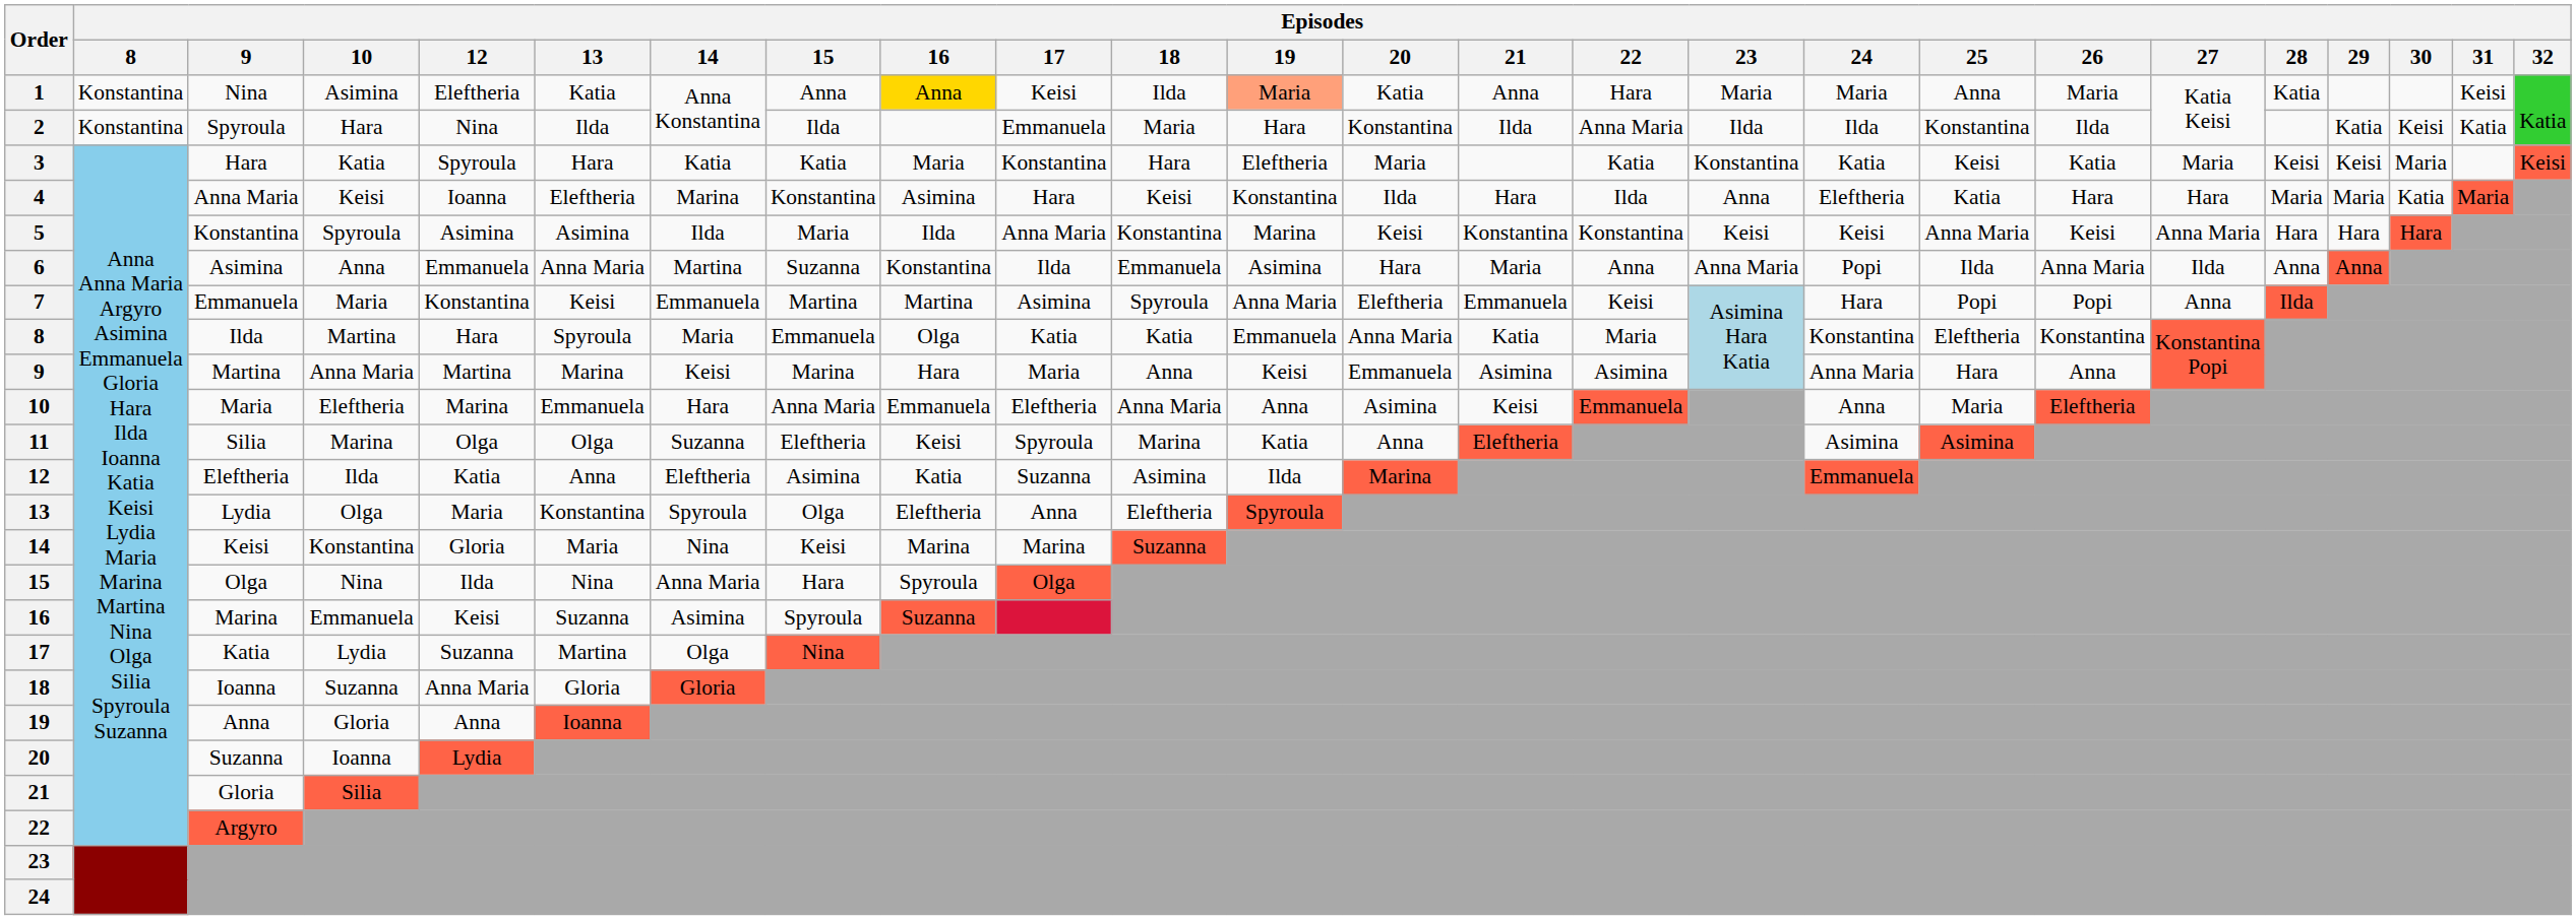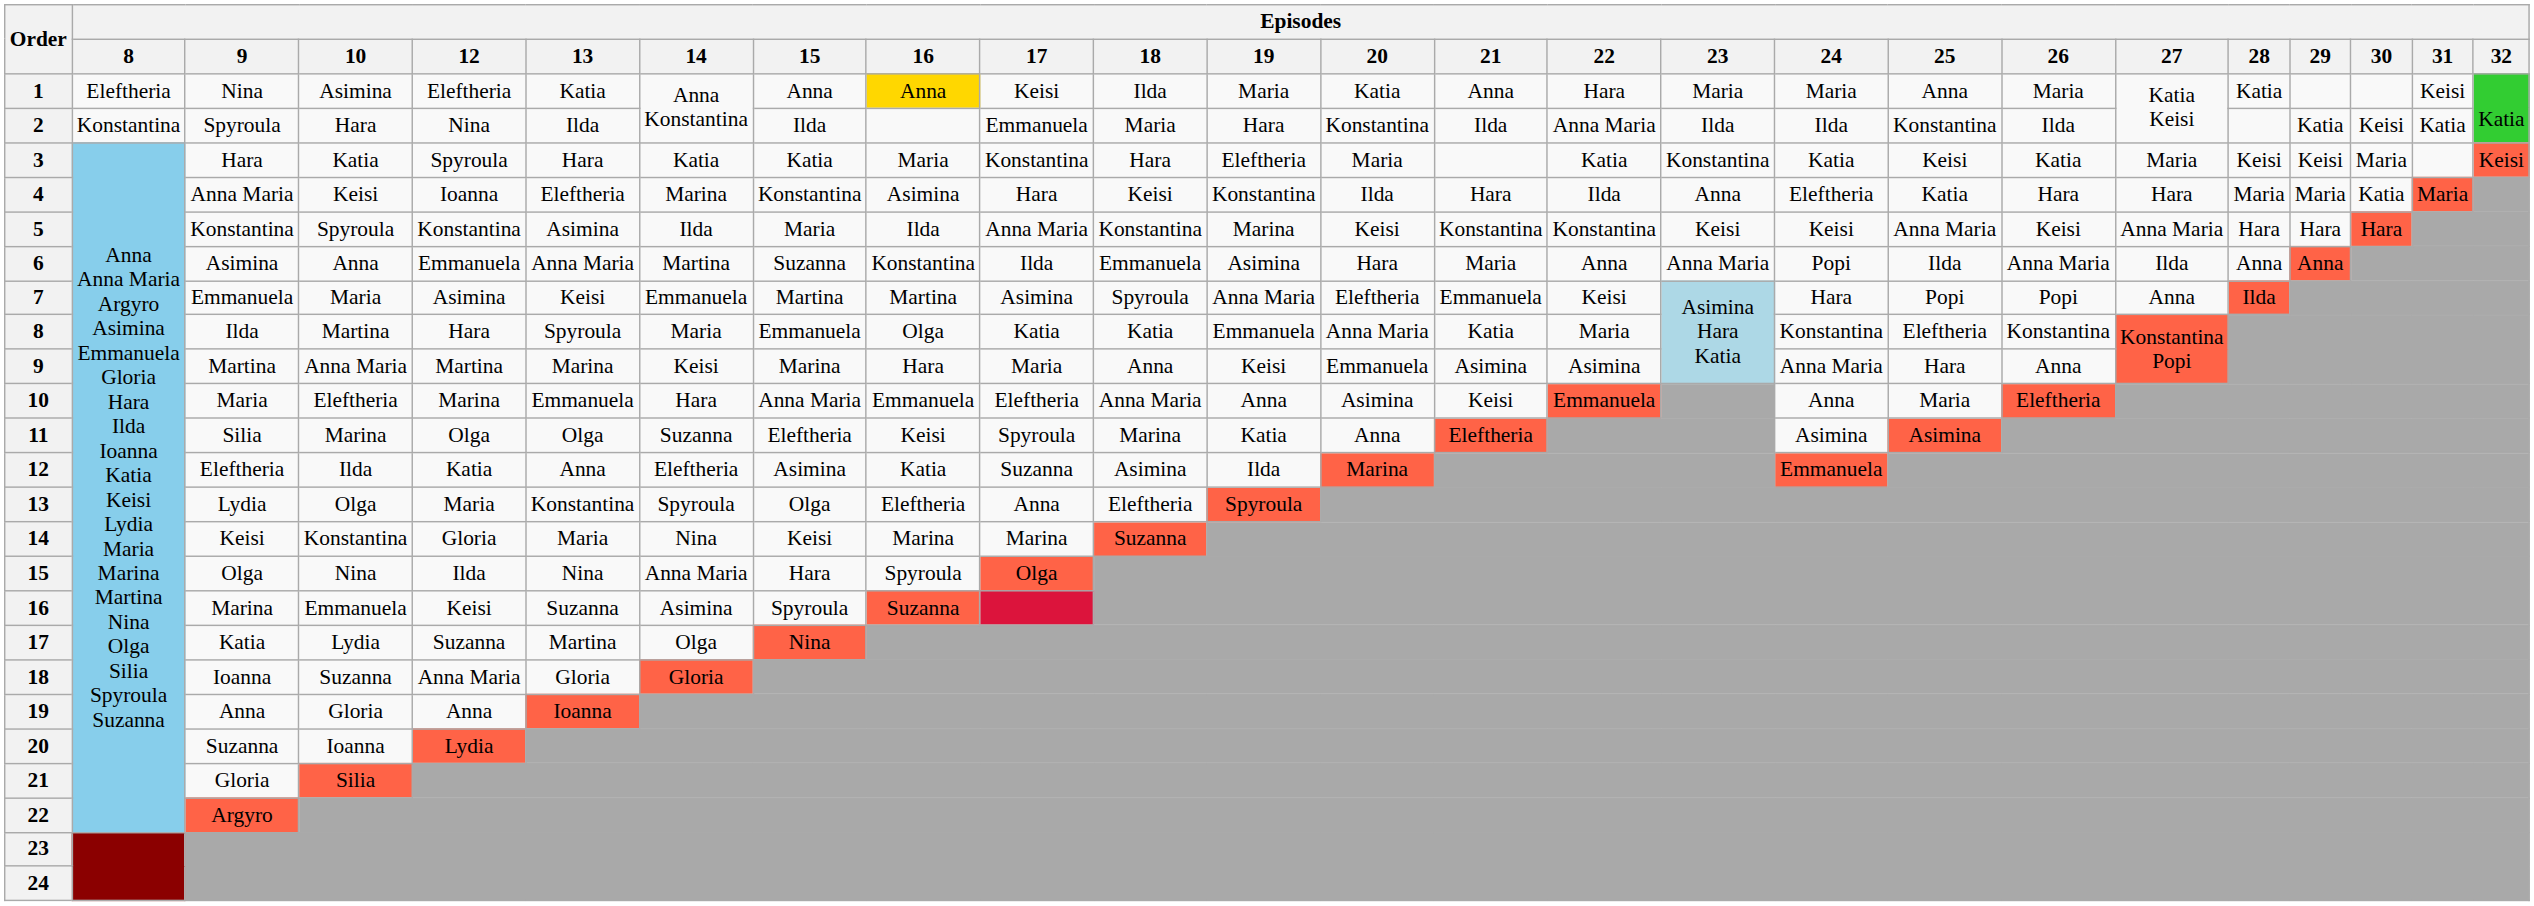1 | Episodes / 8: Konstantina -> Eleftheria
1 | Episodes / 19: lightsalmon background -> no background
5 | Episodes / 12: Asimina -> Konstantina
7 | Episodes / 12: Konstantina -> Asimina
